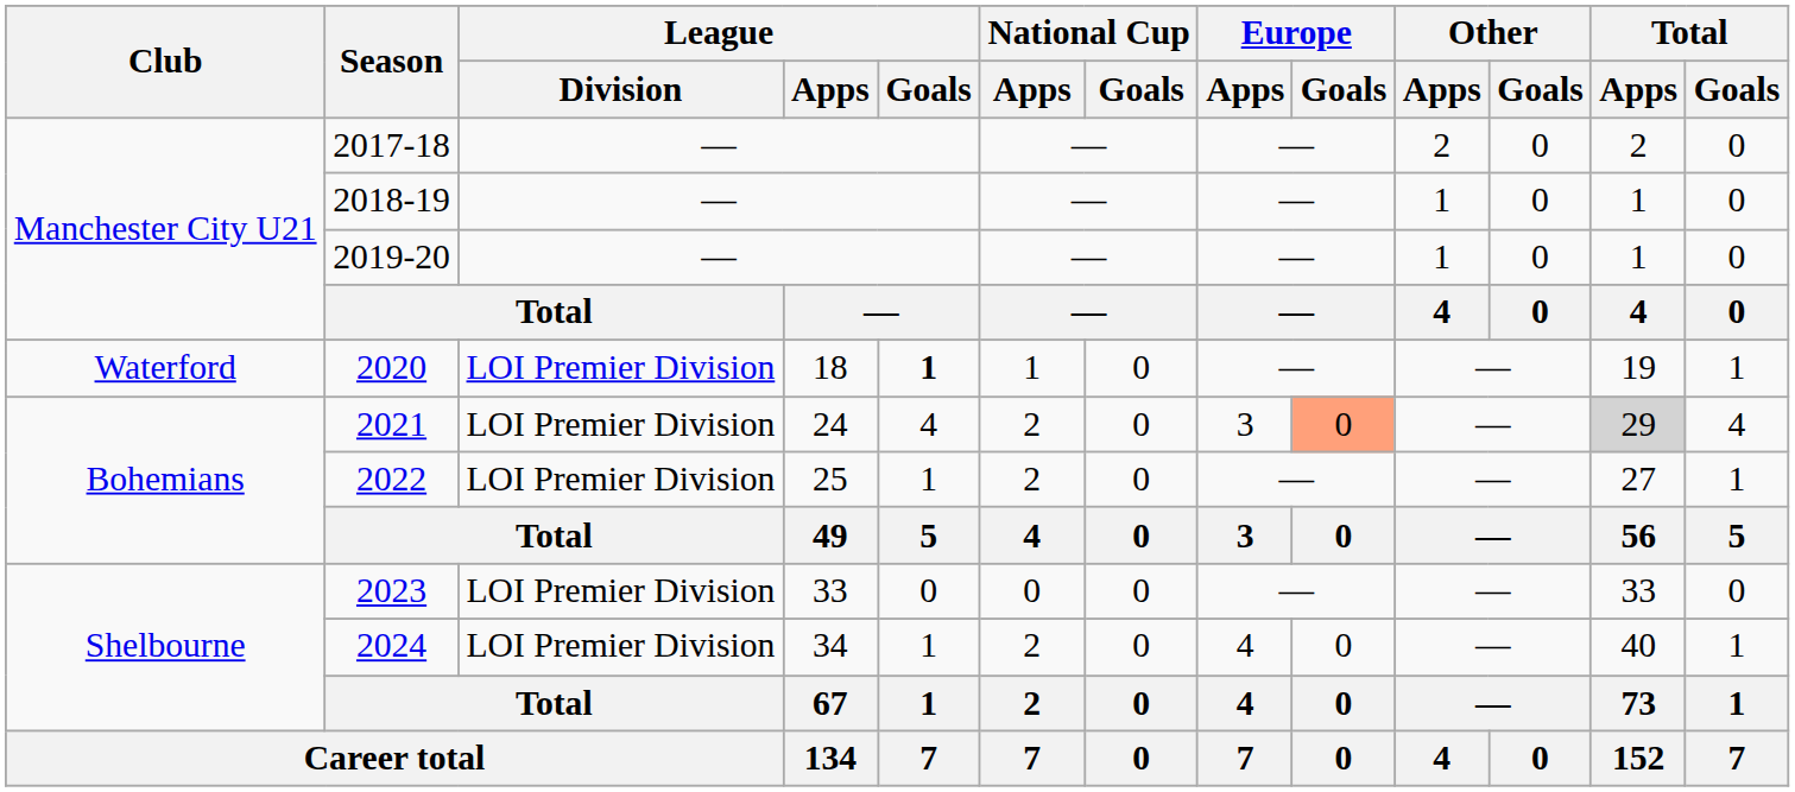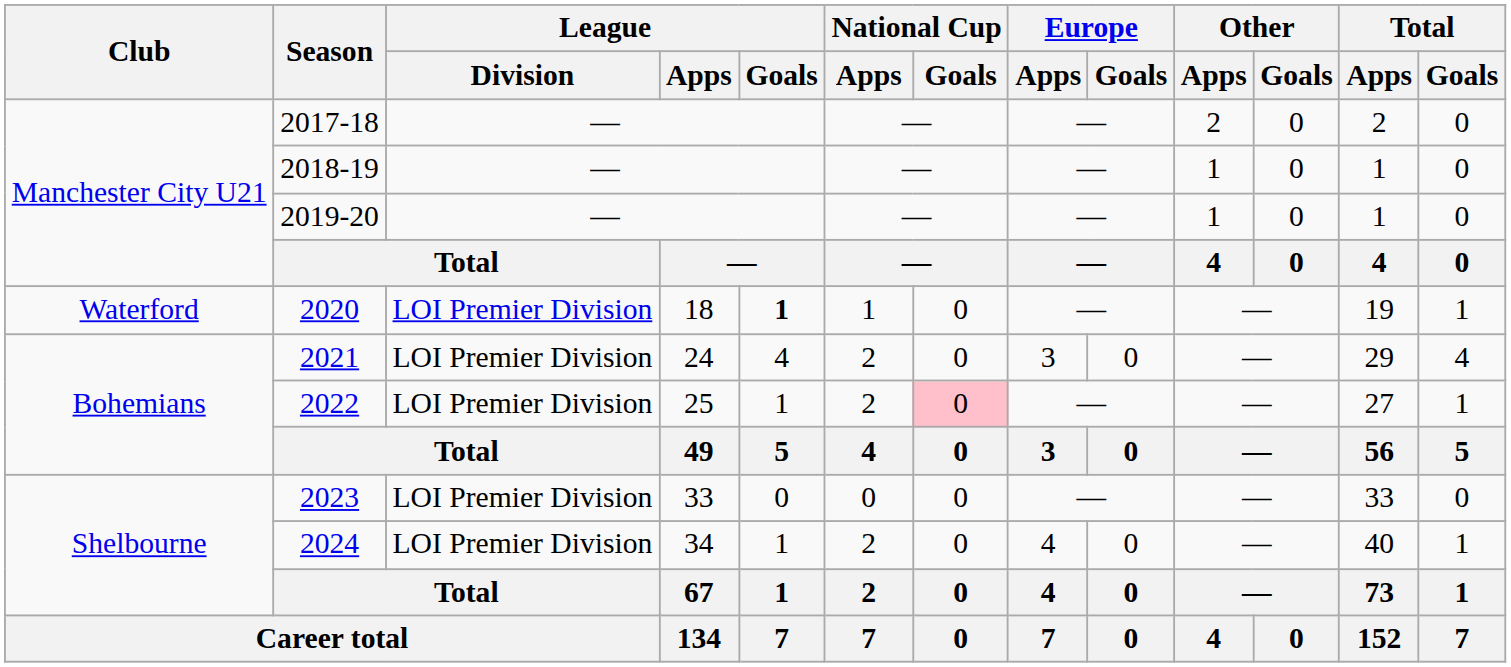2021 | Europe / Goals: lightsalmon background -> no background
2021 | Total / Apps: lightgrey background -> no background
2022 | National Cup / Goals: no background -> pink background
